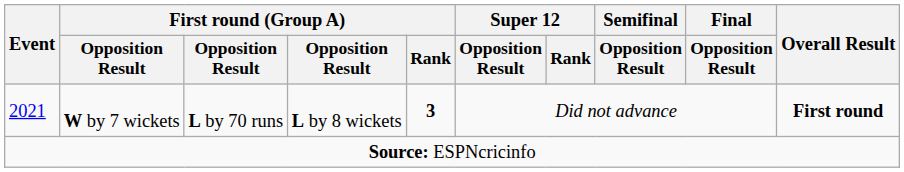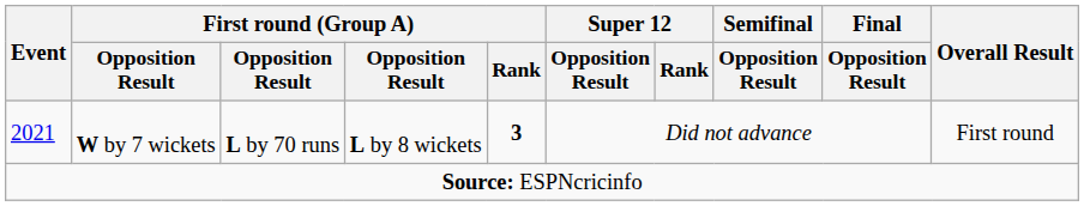2021 | Overall Result: bold -> normal
